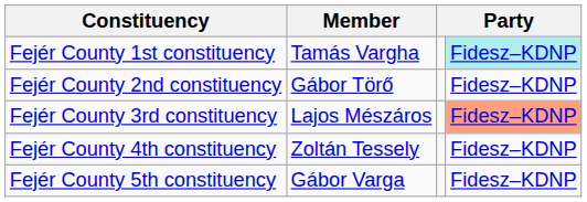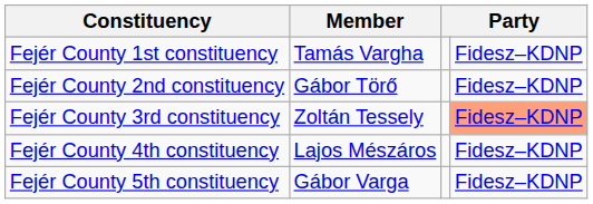Fejér County 1st constituency | column 4: paleturquoise background -> no background
Fejér County 3rd constituency | Member: Lajos Mészáros -> Zoltán Tessely
Fejér County 4th constituency | Member: Zoltán Tessely -> Lajos Mészáros
